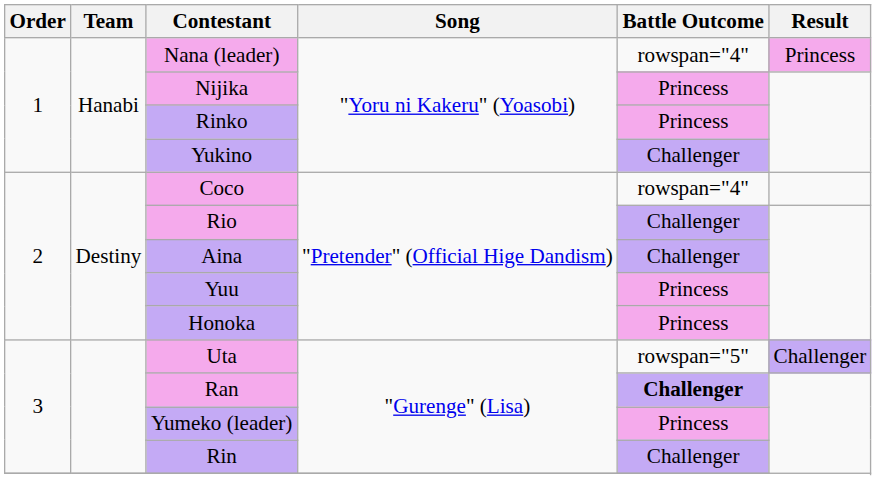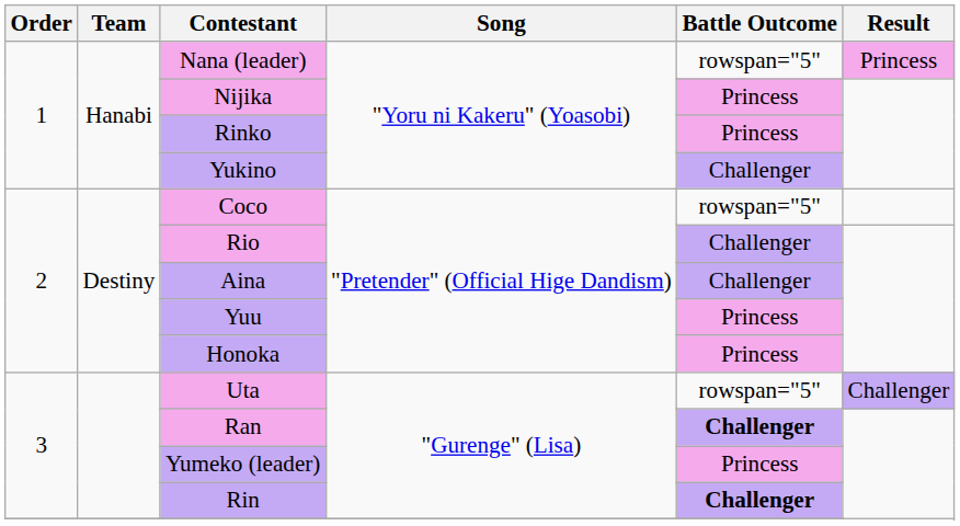Nana (leader) | Battle Outcome: rowspan="4" -> rowspan="5"
Coco | Battle Outcome: rowspan="4" -> rowspan="5"
Rin | Battle Outcome: normal -> bold
